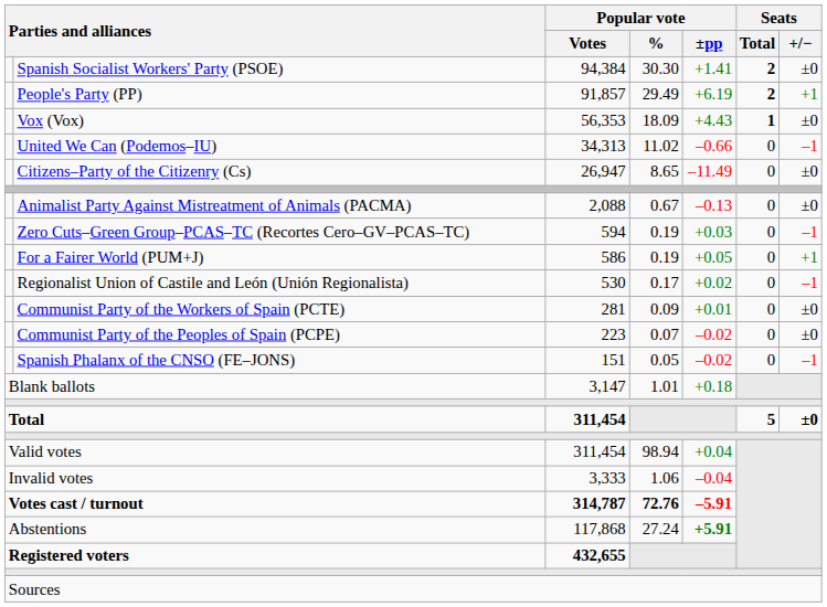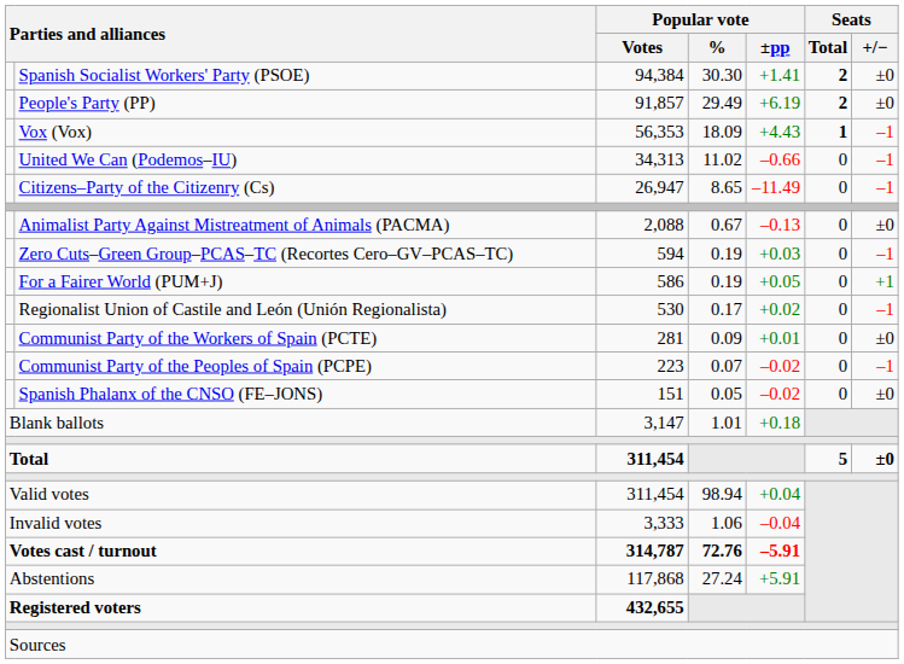People's Party (PP) | Seats / +/−: +1 -> ±0
Vox (Vox) | Seats / +/−: ±0 -> –1
Citizens–Party of the Citizenry (Cs) | Seats / +/−: ±0 -> –1
Communist Party of the Peoples of Spain (PCPE) | Seats / +/−: ±0 -> –1
Spanish Phalanx of the CNSO (FE–JONS) | Seats / +/−: –1 -> ±0
Abstentions | Popular vote / ±pp: bold -> normal
